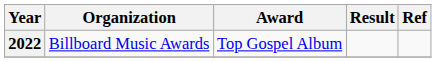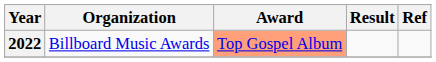2022 | Award: no background -> lightsalmon background
